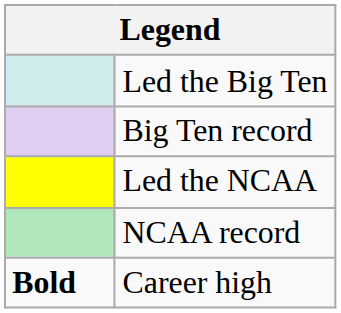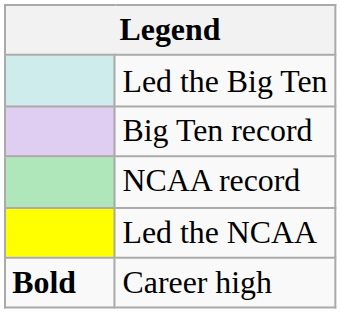rows swapped: NCAA record <-> Led the NCAA
